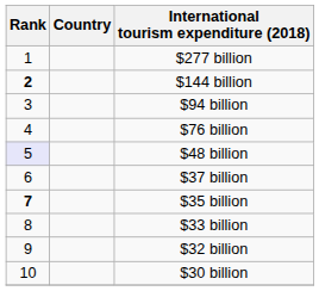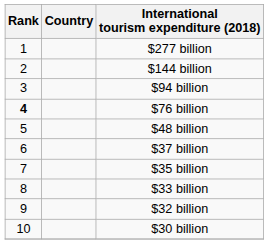$144 billion | Rank: bold -> normal
$76 billion | Rank: normal -> bold
$48 billion | Rank: lavender background -> no background
$35 billion | Rank: bold -> normal
